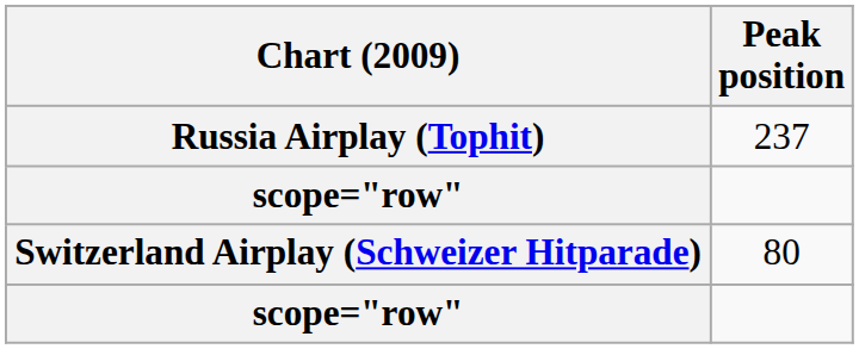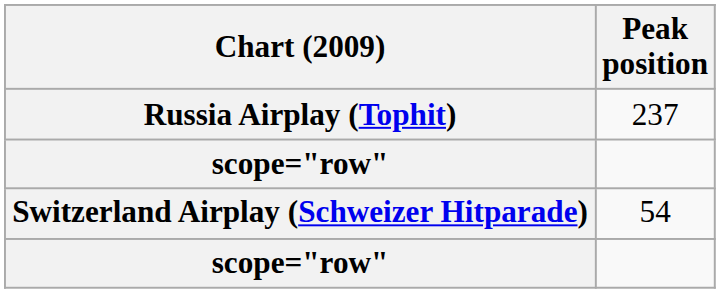Switzerland Airplay (Schweizer Hitparade) | Peak position: 80 -> 54
